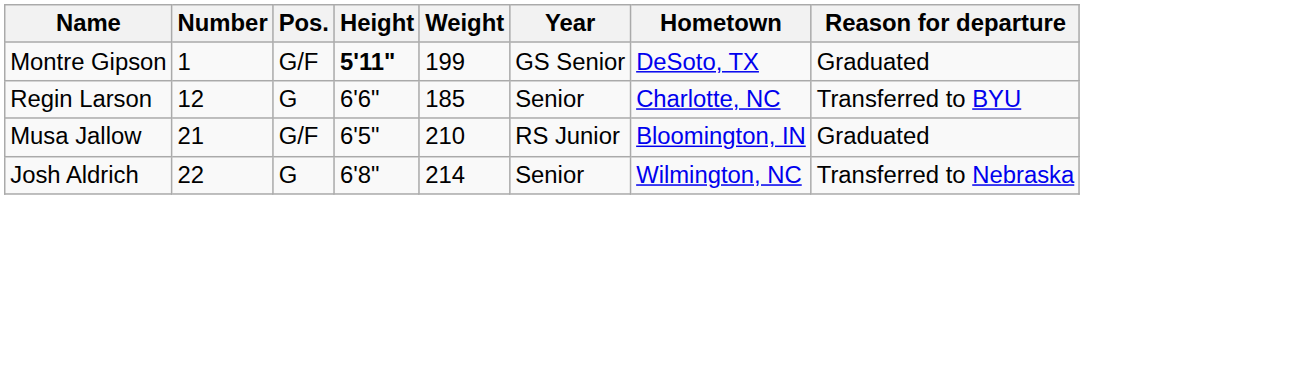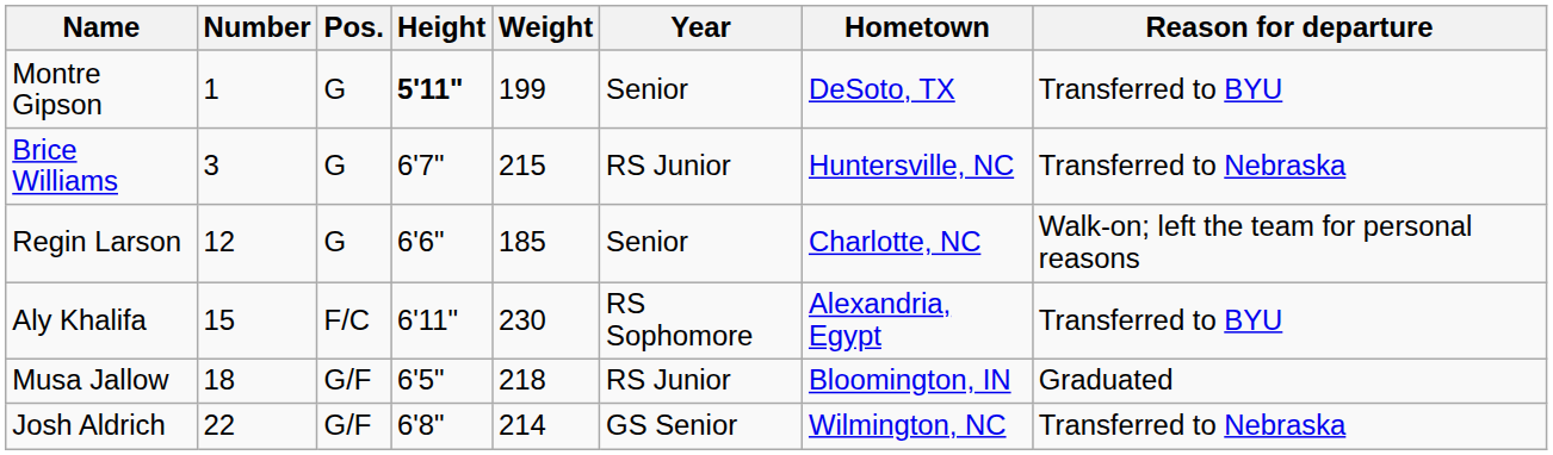Montre Gipson | Pos.: G/F -> G
Montre Gipson | Year: GS Senior -> Senior
Montre Gipson | Reason for departure: Graduated -> Transferred to BYU
+ row: Brice Williams | 3 | G | 6'7" | 215 | RS Junior | Huntersville, NC | Transferred to Nebraska
Regin Larson | Reason for departure: Transferred to BYU -> Walk-on; left the team for personal reasons
+ row: Aly Khalifa | 15 | F/C | 6'11" | 230 | RS Sophomore | Alexandria, Egypt | Transferred to BYU
Musa Jallow | Number: 21 -> 18
Musa Jallow | Weight: 210 -> 218
Josh Aldrich | Pos.: G -> G/F
Josh Aldrich | Year: Senior -> GS Senior
